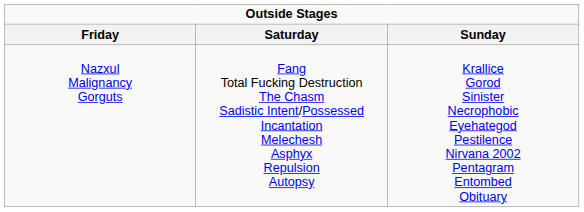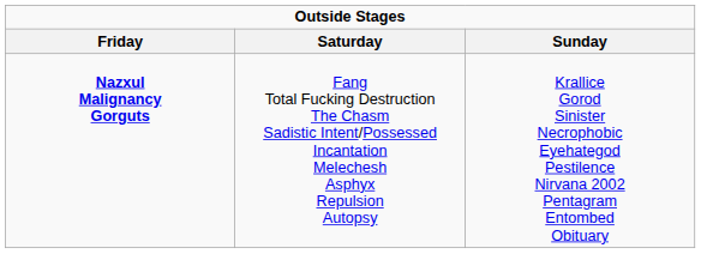row 3 | Friday: normal -> bold
